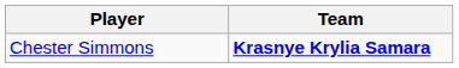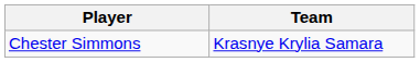Chester Simmons | Team: bold -> normal
